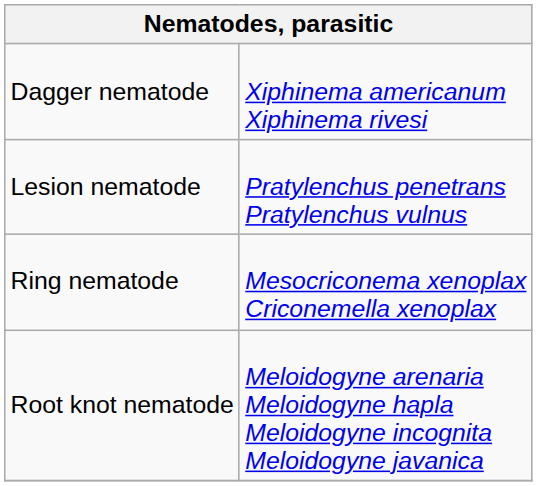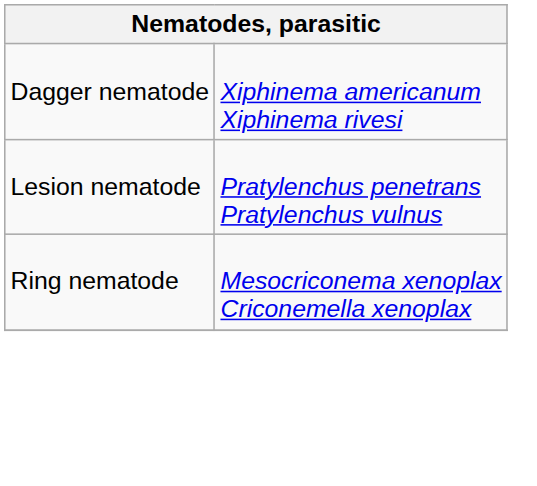- row: Root knot nematode | Meloidogyne arenaria Meloidogyne hapla Meloidogyne incognita Meloidogyne javanica
